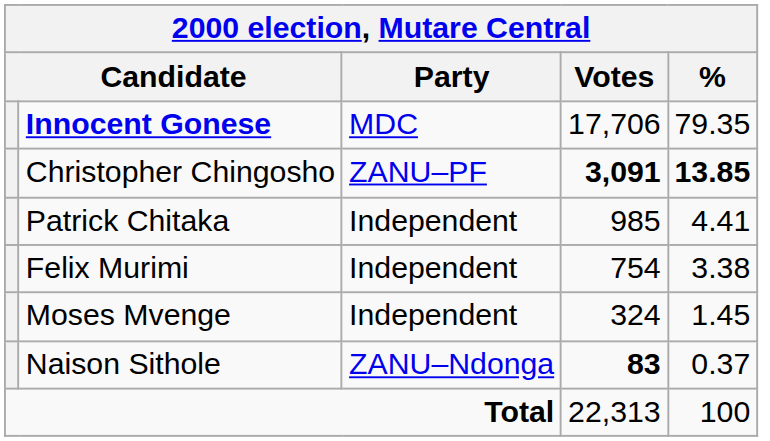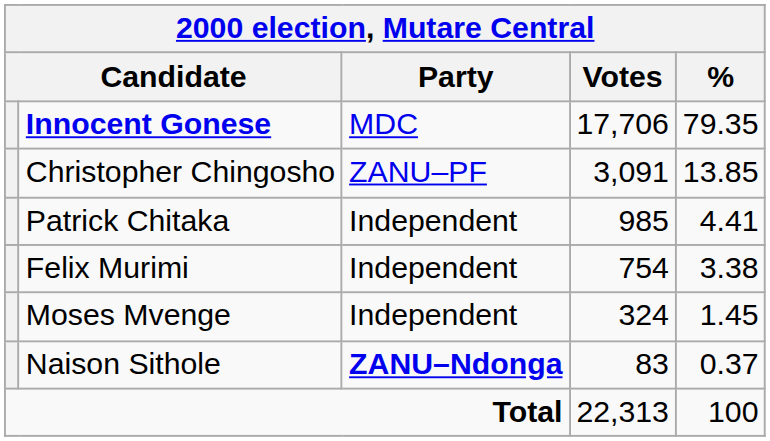Christopher Chingosho | Votes: bold -> normal
Christopher Chingosho | %: bold -> normal
Naison Sithole | Party: normal -> bold
Naison Sithole | Votes: bold -> normal
